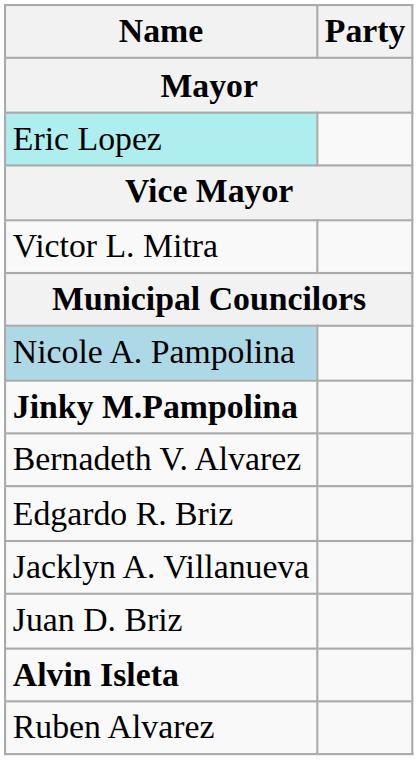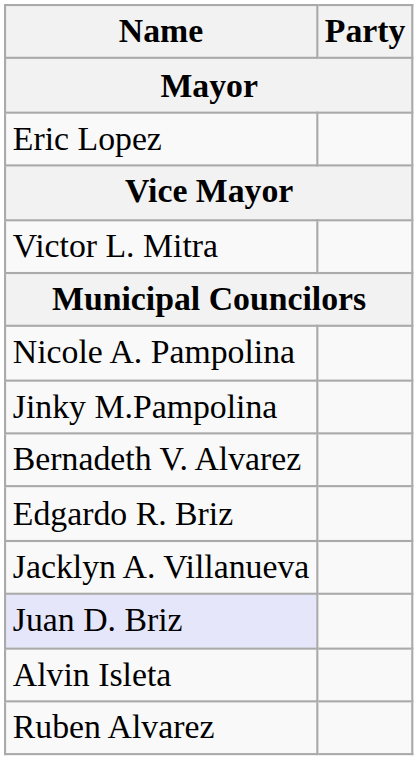Eric Lopez | Name: paleturquoise background -> no background
Nicole A. Pampolina | Name: lightblue background -> no background
Jinky M.Pampolina | Name: bold -> normal
Juan D. Briz | Name: no background -> lavender background
Alvin Isleta | Name: bold -> normal
